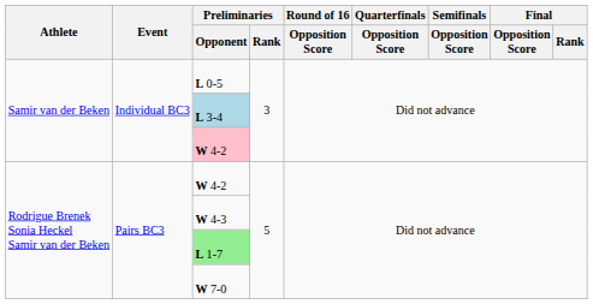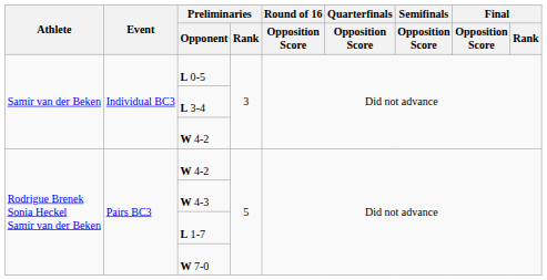L 3-4 | Preliminaries / Opponent: lightblue background -> no background
Samir van der Beken / W 4-2 | Preliminaries / Opponent: pink background -> no background
L 1-7 | Preliminaries / Opponent: lightgreen background -> no background
